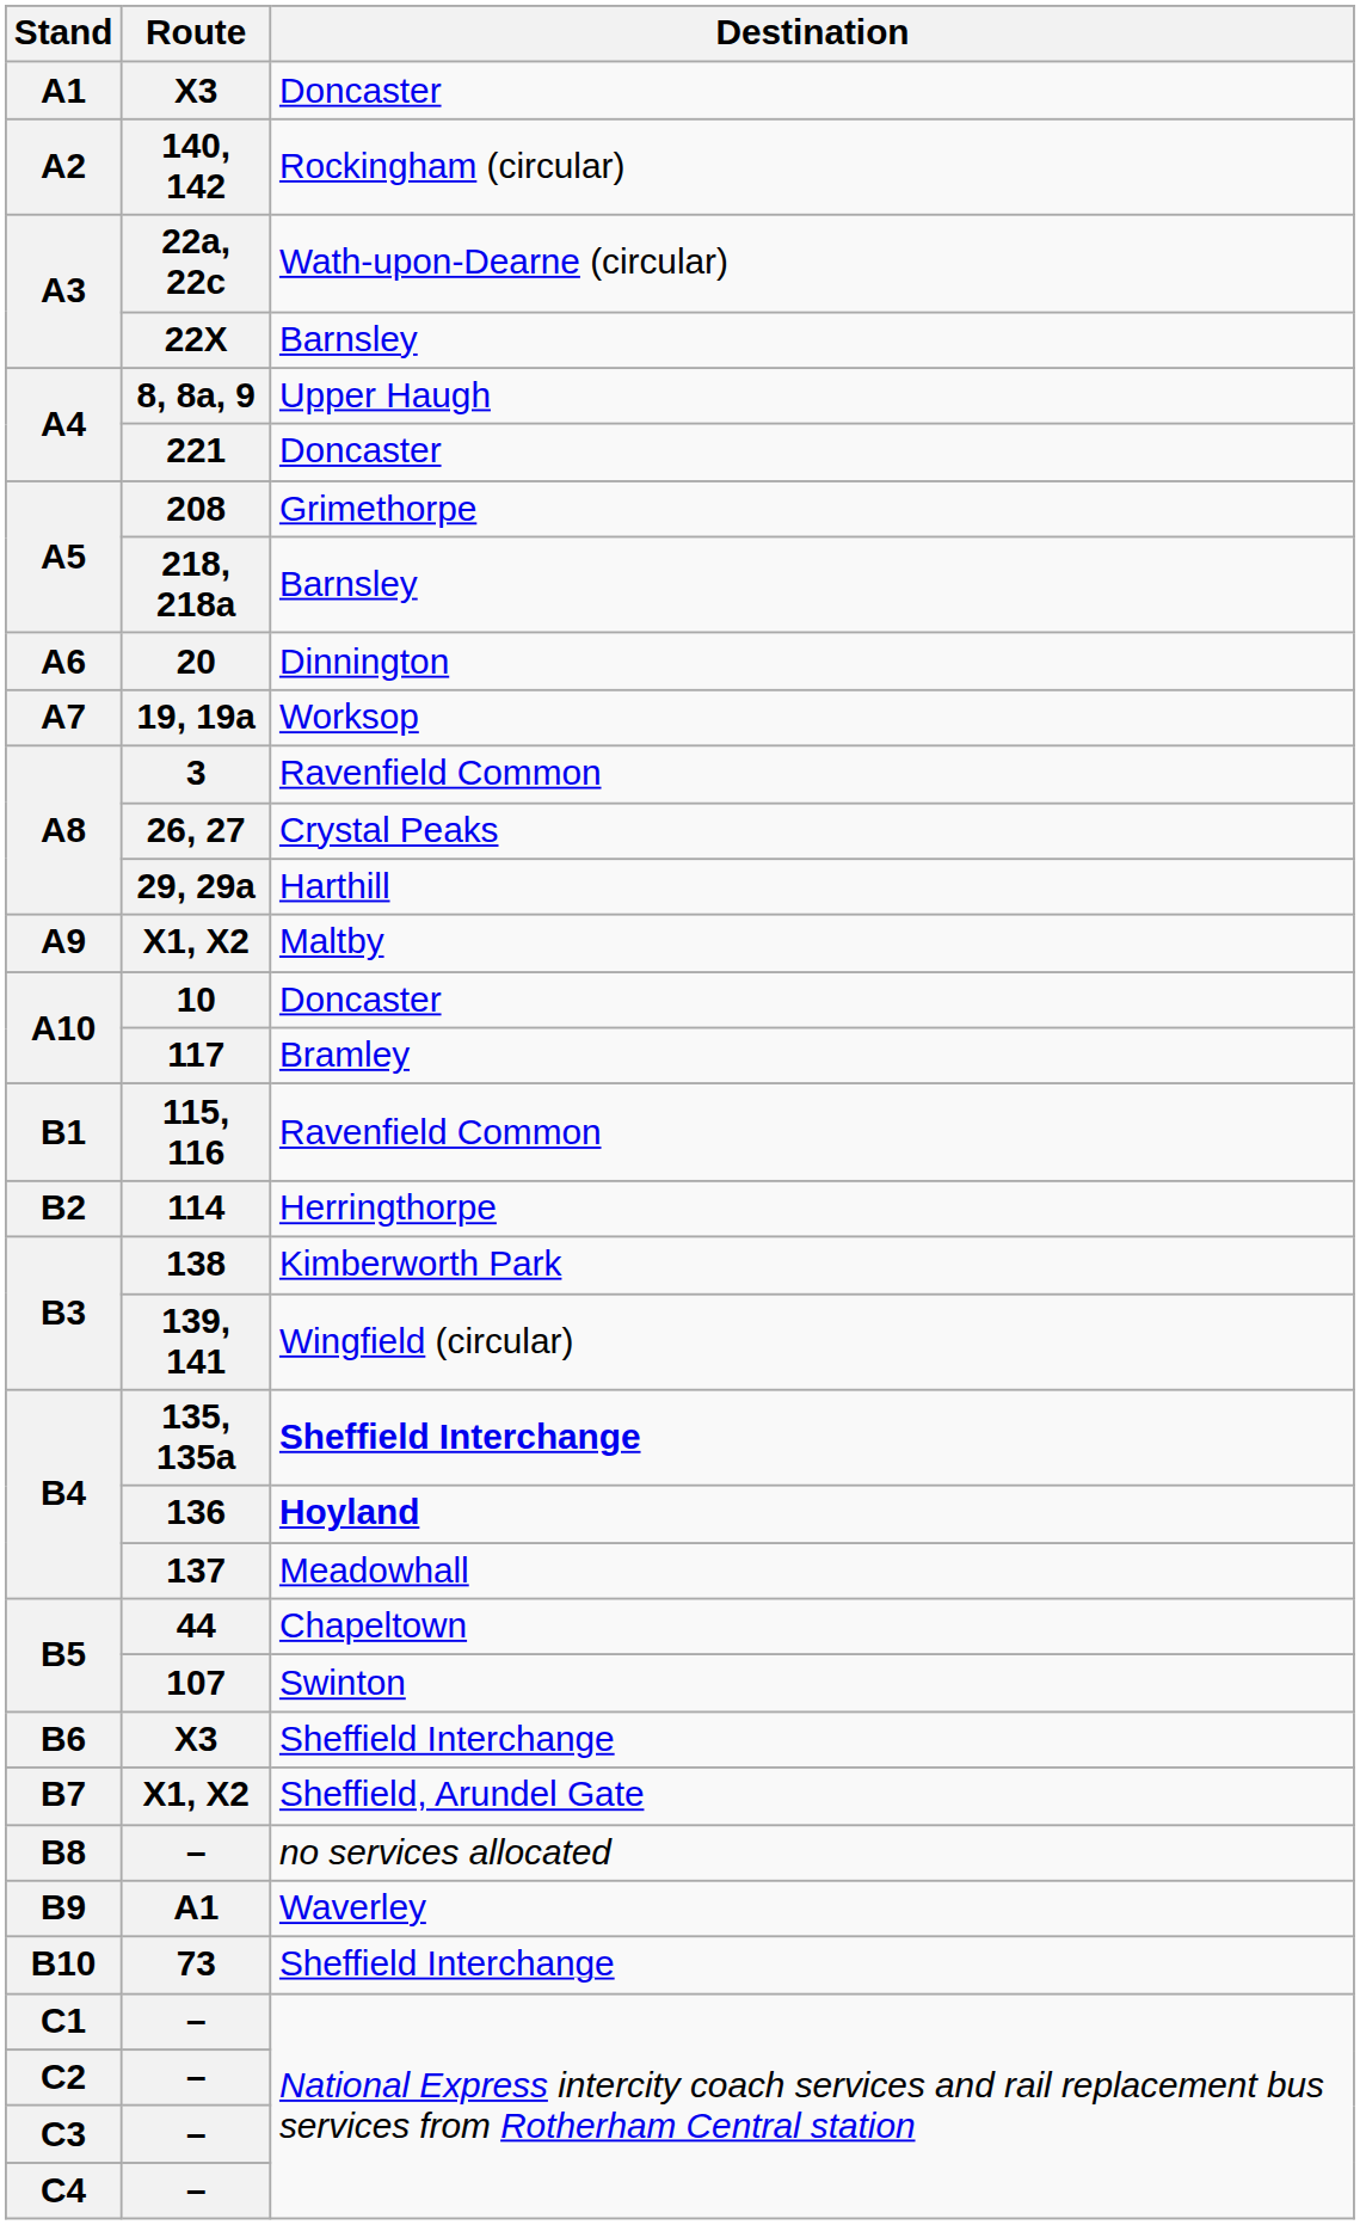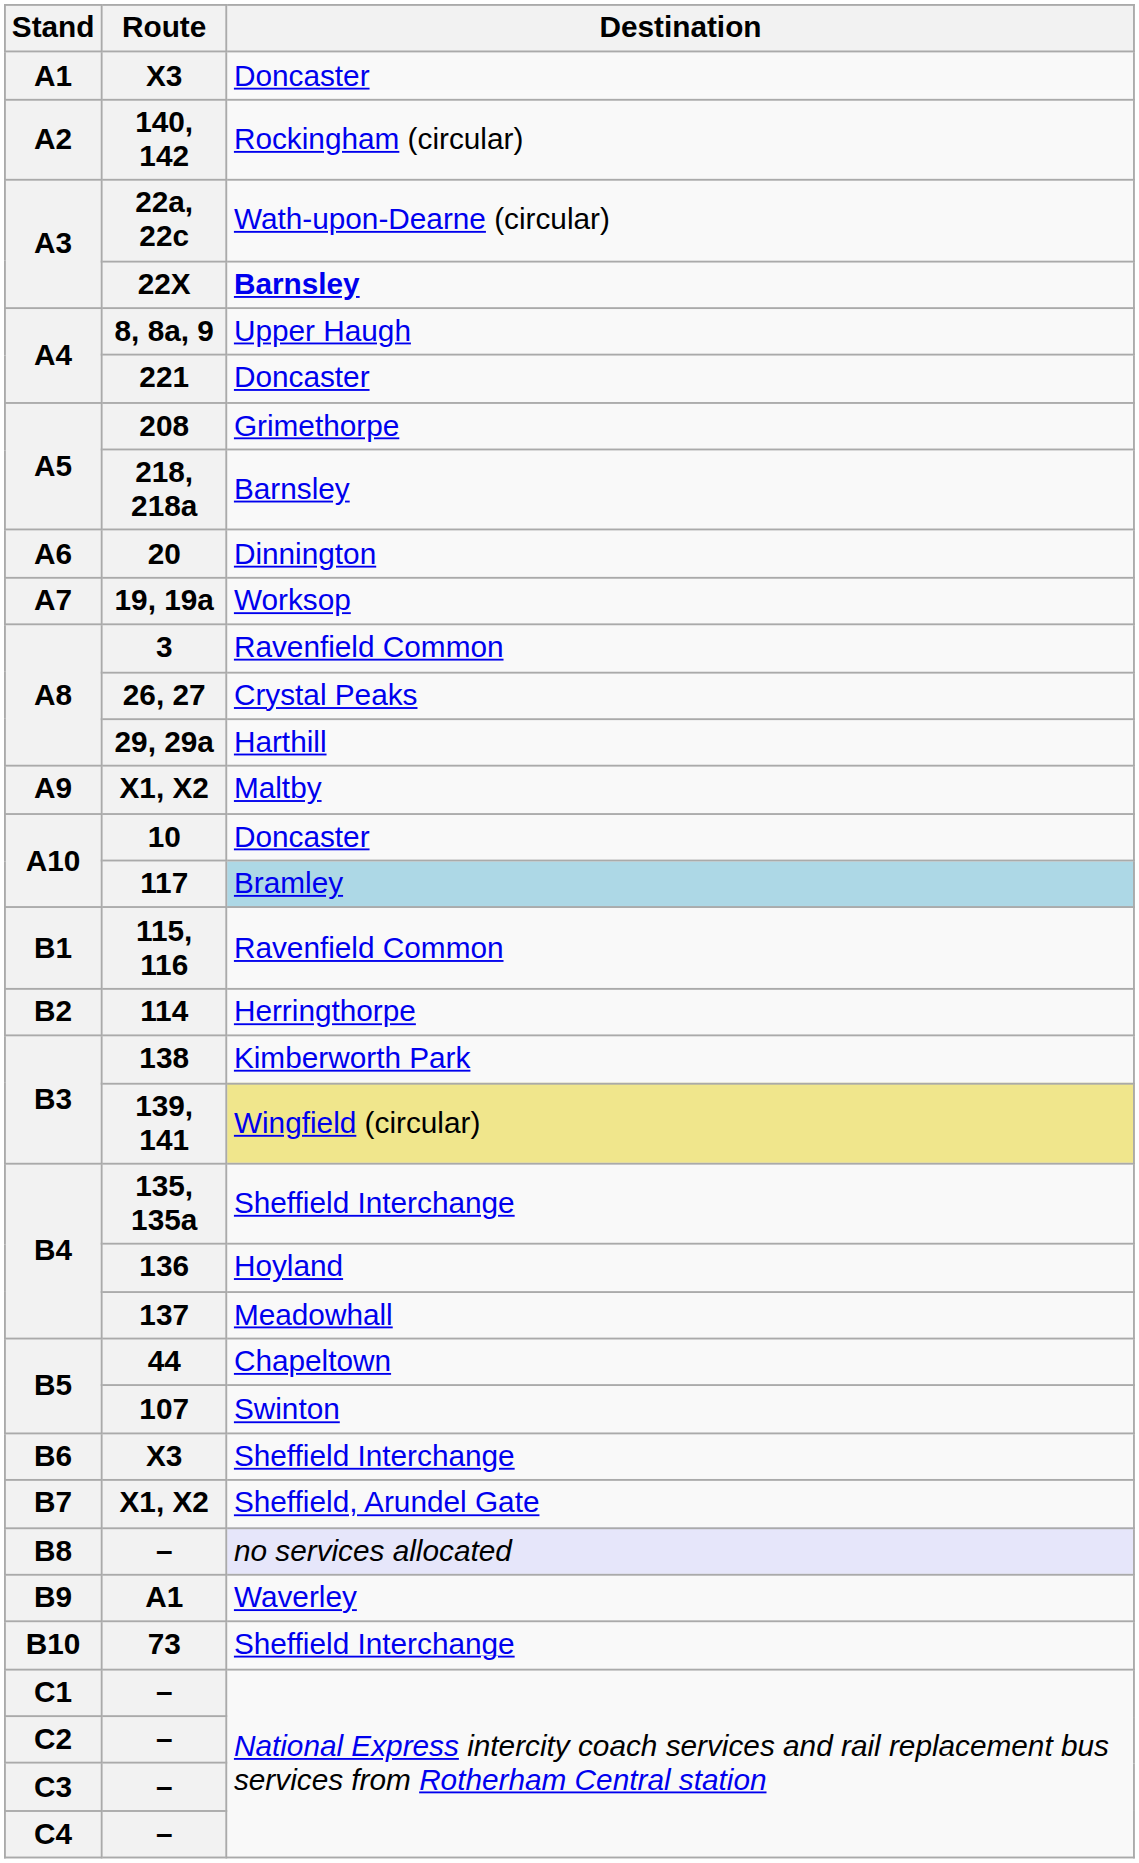22X | Destination: normal -> bold
117 | Destination: no background -> lightblue background
139, 141 | Destination: no background -> khaki background
135, 135a | Destination: bold -> normal
136 | Destination: bold -> normal
– / no services allocated | Destination: no background -> lavender background
